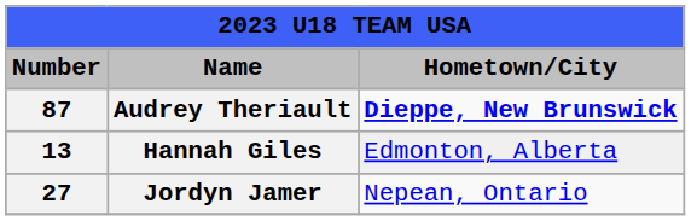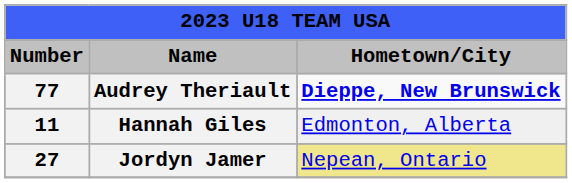Audrey Theriault | Number: 87 -> 77
Hannah Giles | Number: 13 -> 11
Jordyn Jamer | Hometown/City: no background -> khaki background
